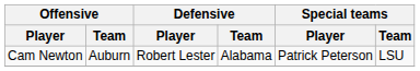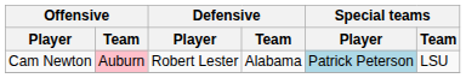Cam Newton | Offensive / Team: no background -> pink background
Cam Newton | Special teams / Player: no background -> lightblue background
